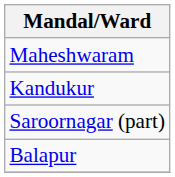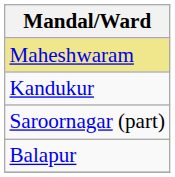row 2 | column 1: no background -> khaki background
